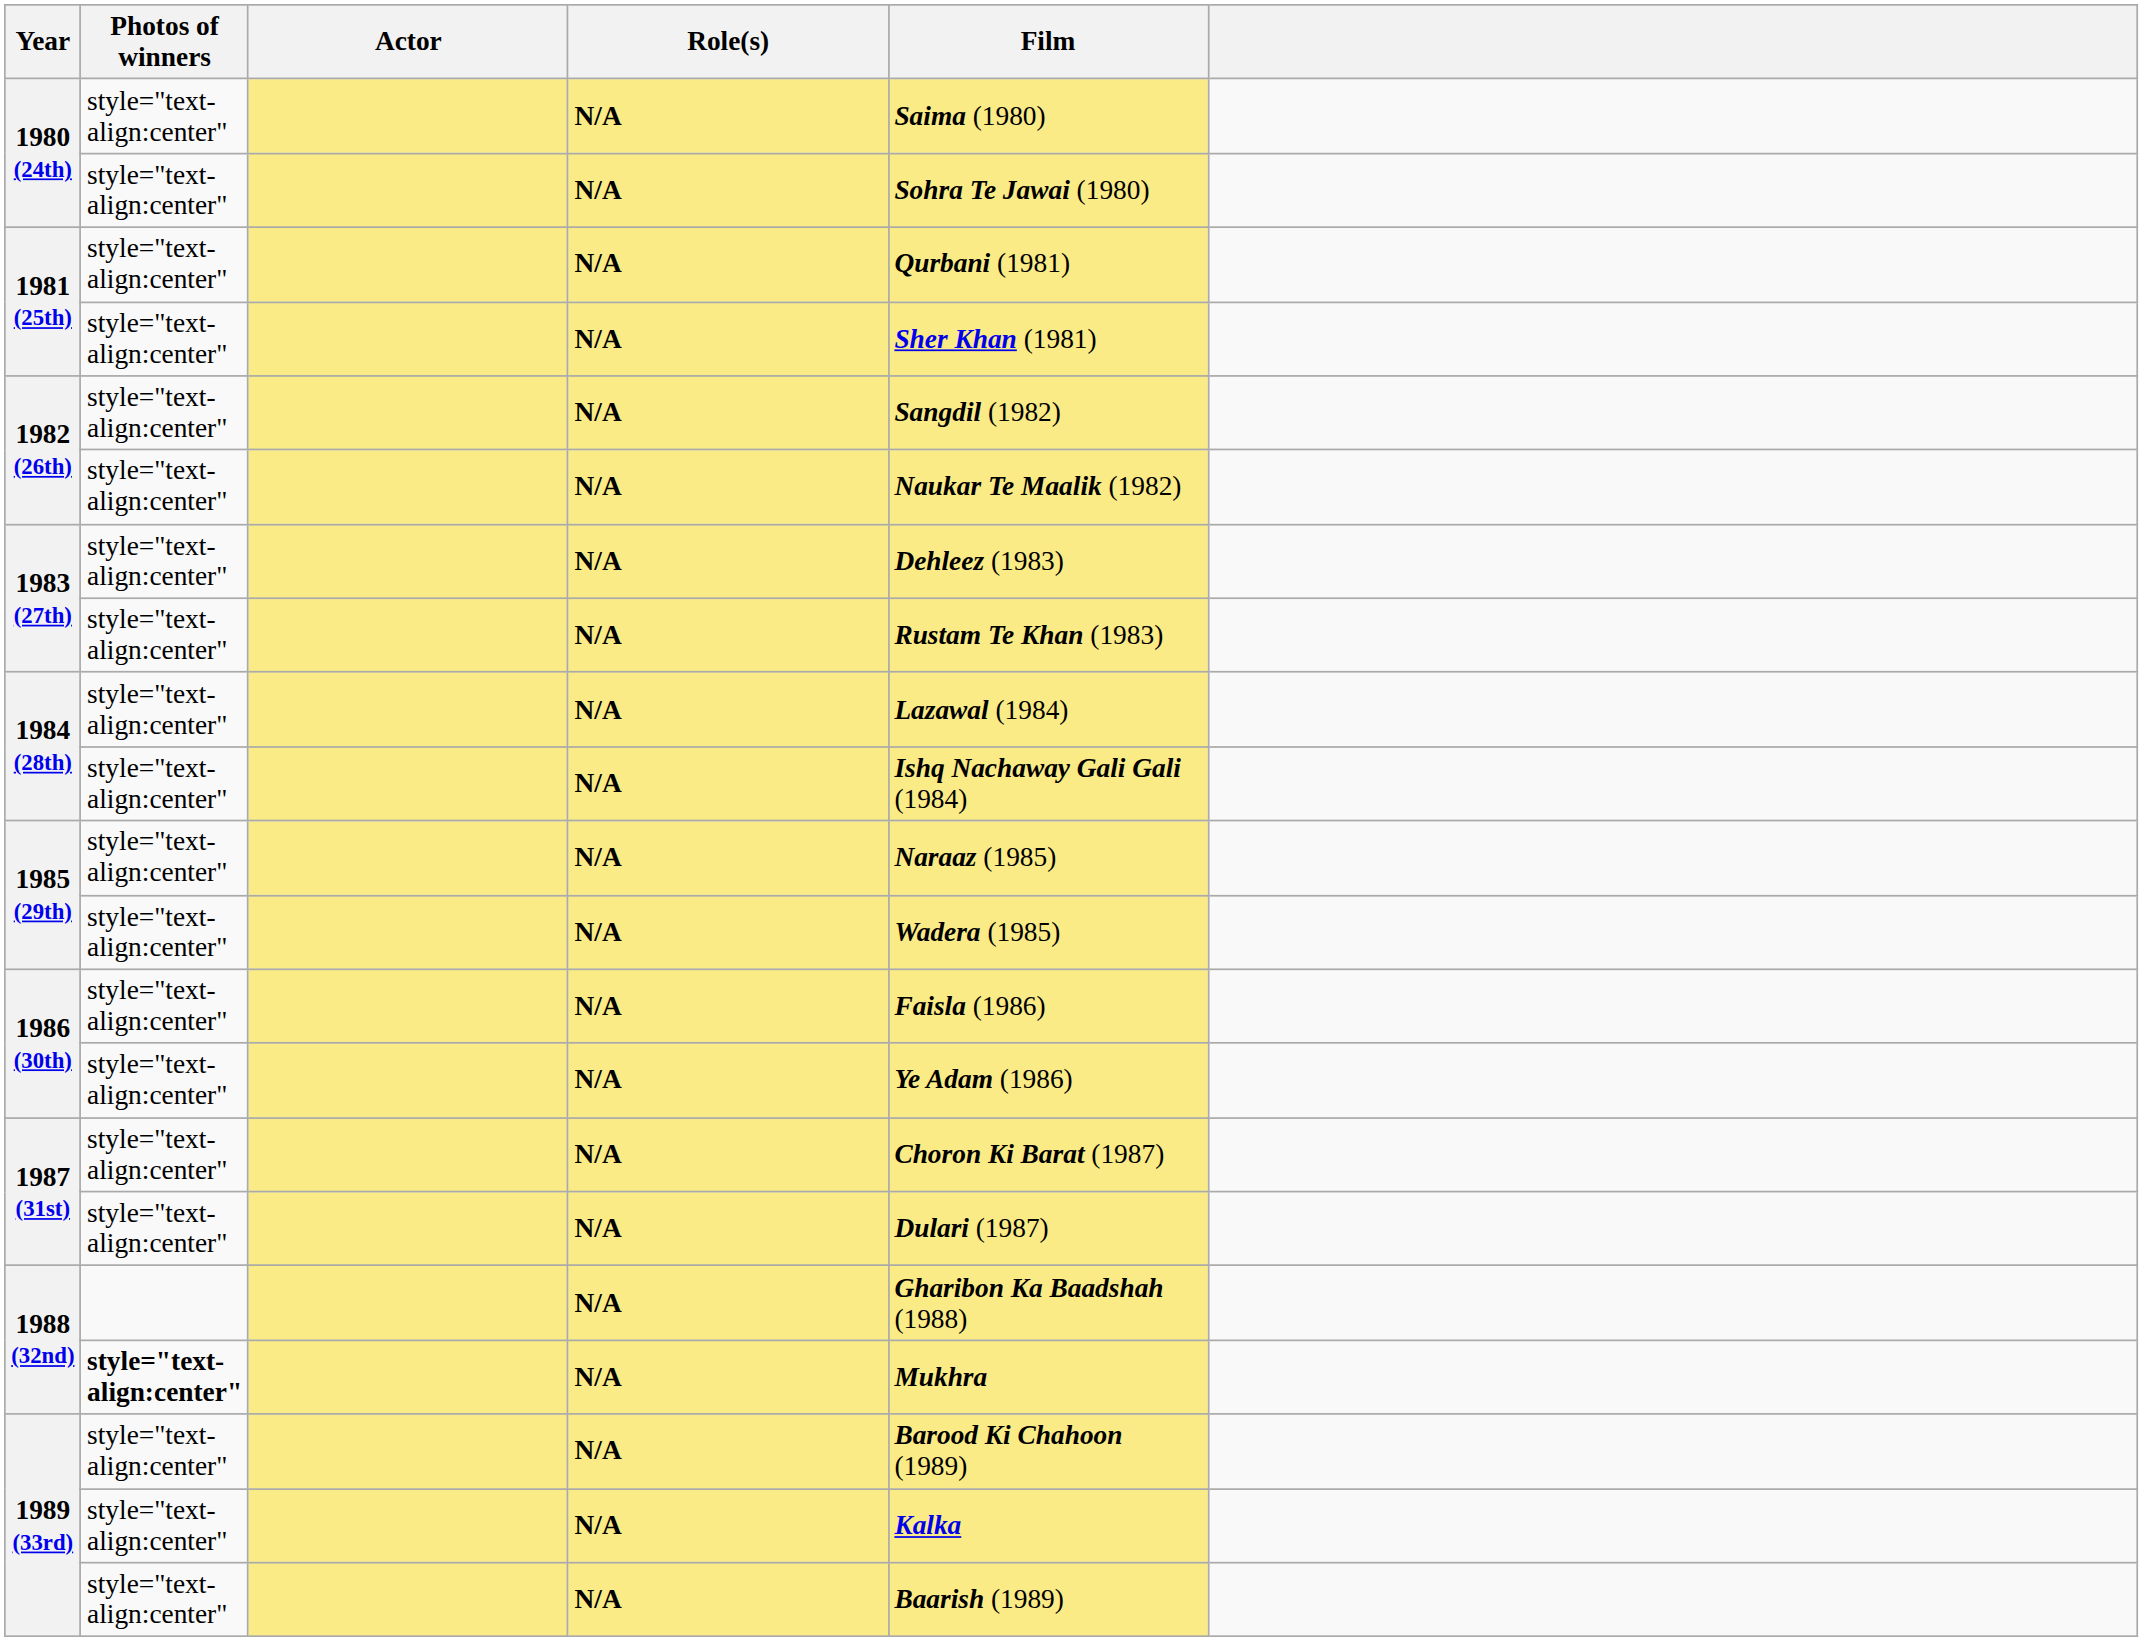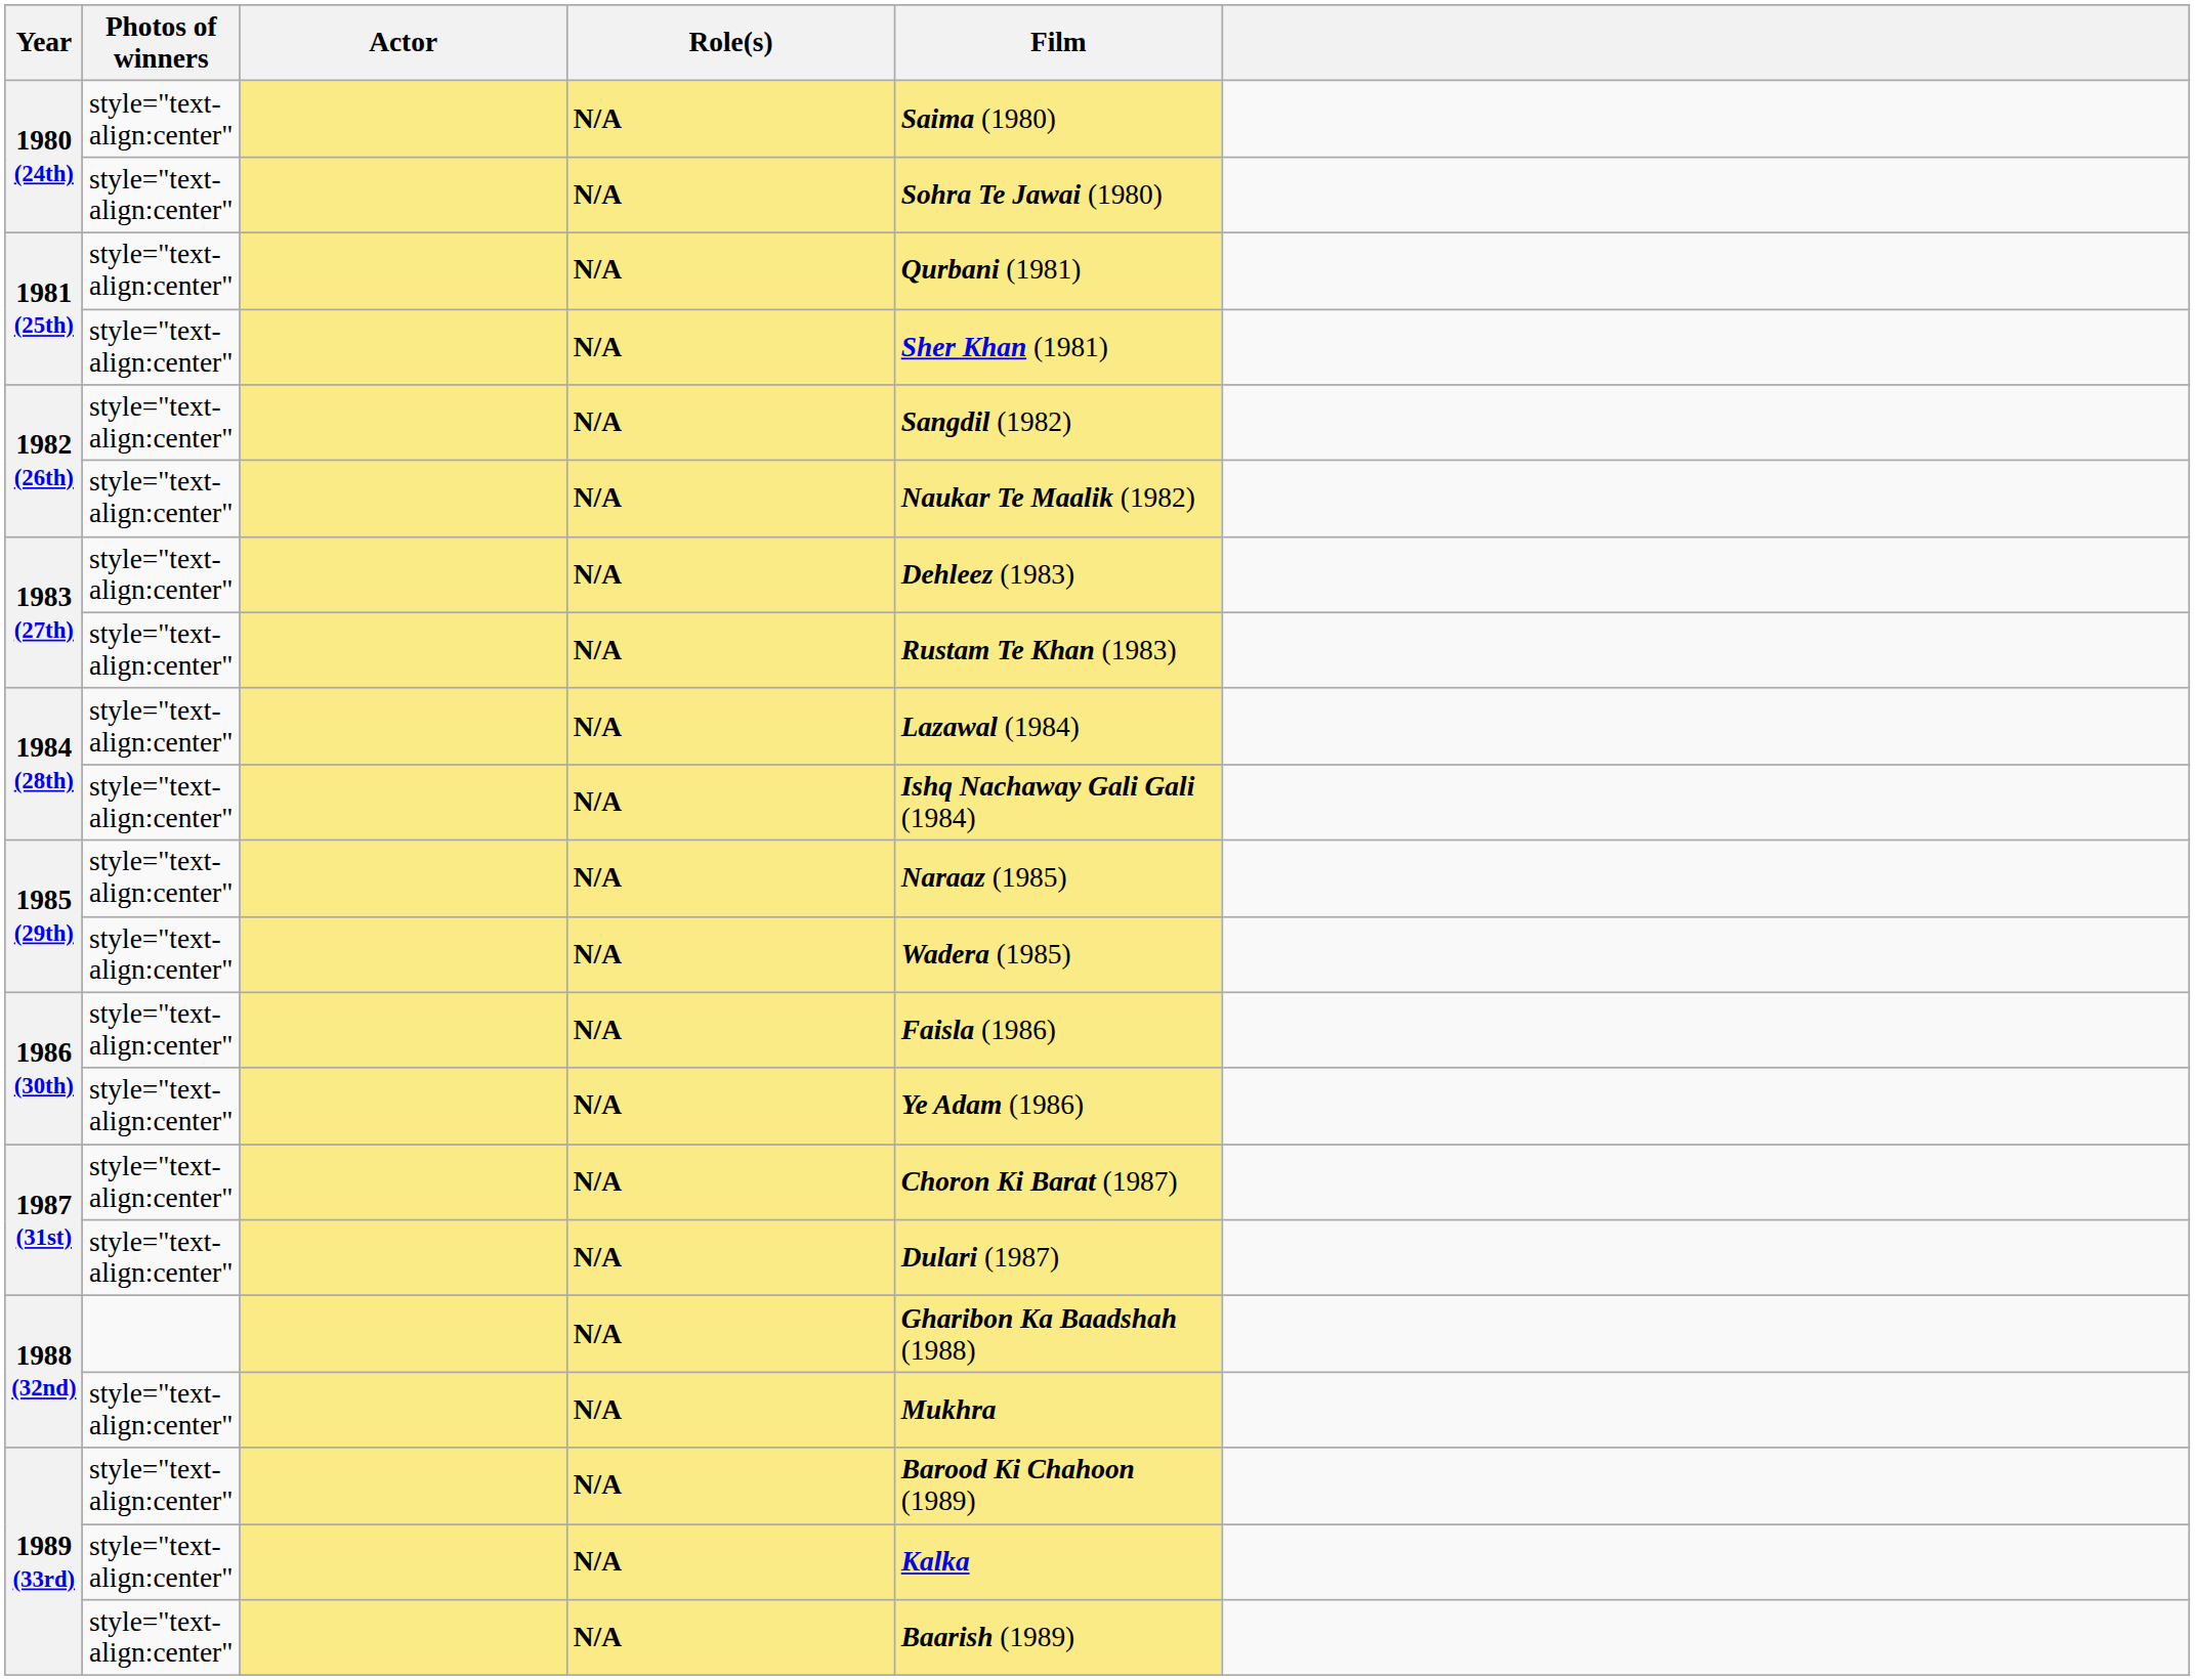1988 (32nd) / style="text-align:center" | Photos of winners: bold -> normal
